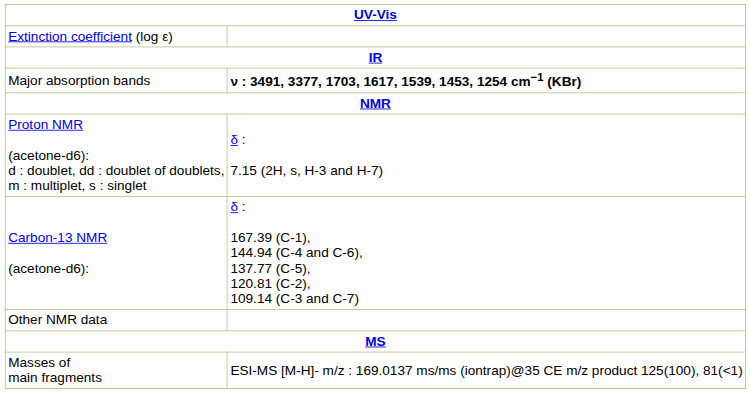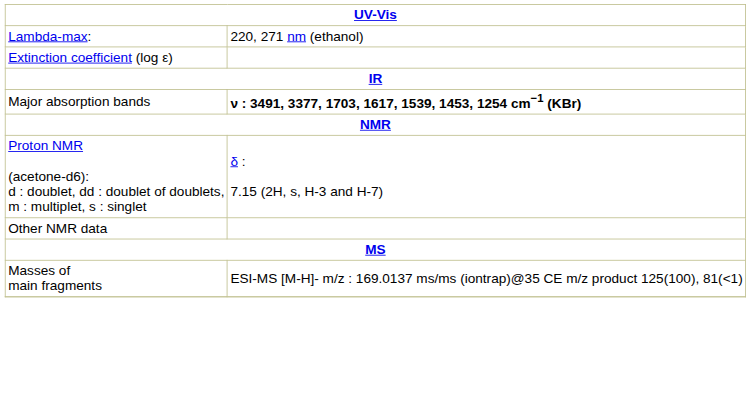+ row: Lambda-max: | 220, 271 nm (ethanol)
- row: Carbon-13 NMR (acetone-d6): | δ : 167.39 (C-1), 144.94 (C-4 and C-6), 137.77 (C-5), 120.81 (C-2), 109.14 (C-3 and C-7)
